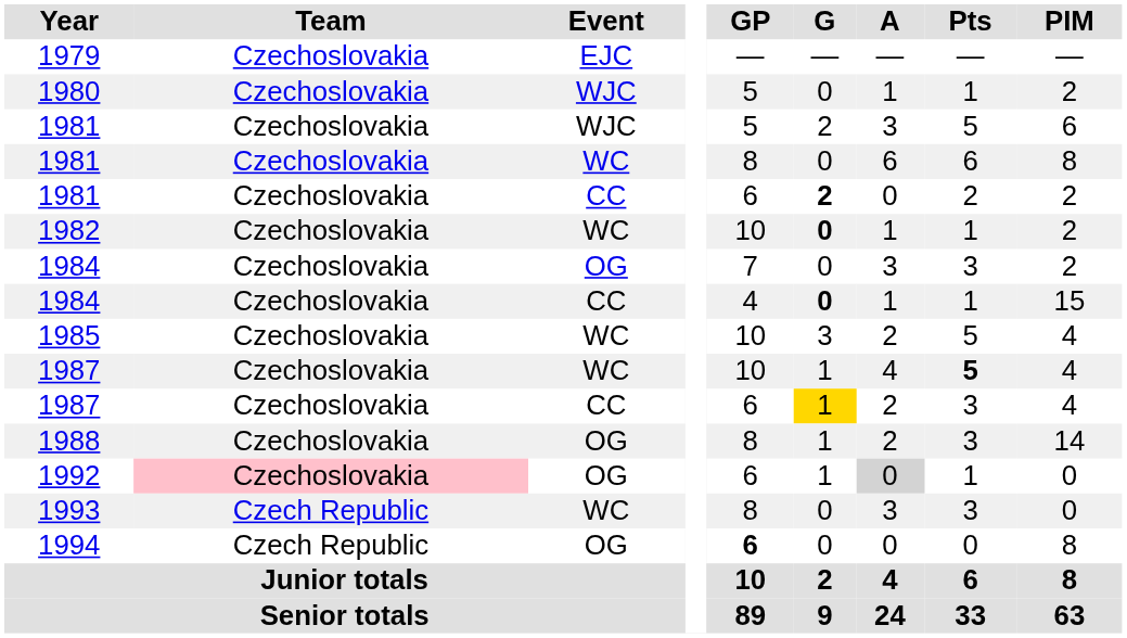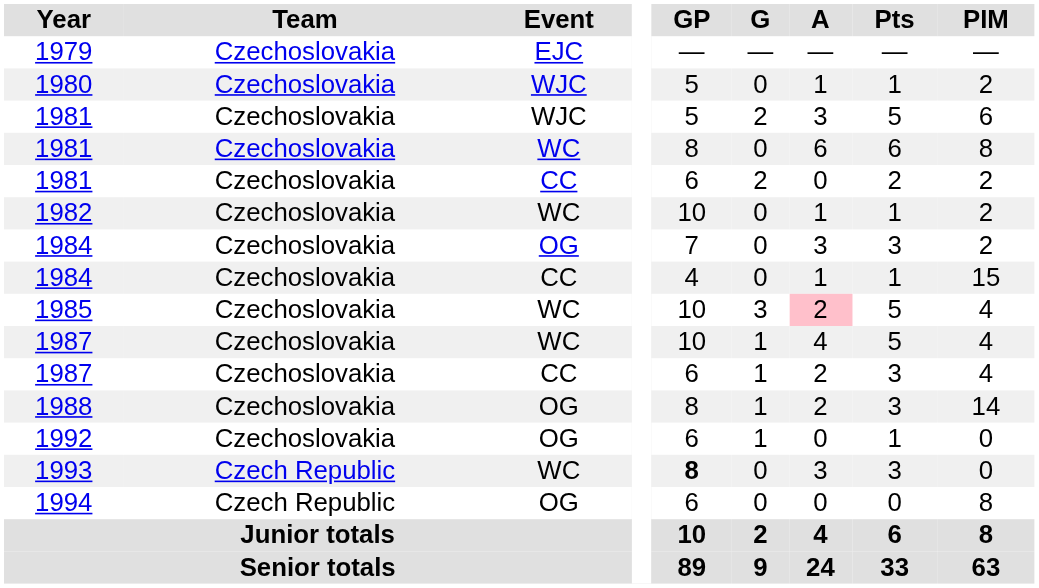1981 / CC | G: bold -> normal
1982 | G: bold -> normal
1984 / CC | G: bold -> normal
1985 | A: no background -> pink background
1987 / WC | Pts: bold -> normal
1987 / CC | G: gold background -> no background
1992 | Team: pink background -> no background
1992 | A: lightgrey background -> no background
1993 | GP: normal -> bold
1994 | GP: bold -> normal
